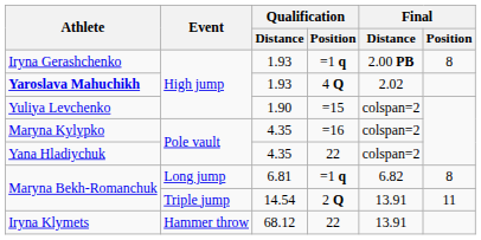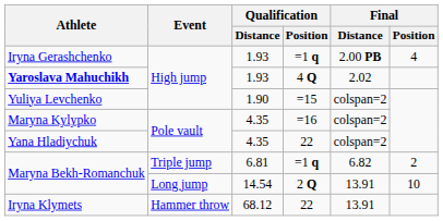Iryna Gerashchenko | Final / Position: 8 -> 4
Maryna Bekh-Romanchuk / 6.81 | Event: Long jump -> Triple jump
Maryna Bekh-Romanchuk / 6.81 | Final / Position: 8 -> 2
Maryna Bekh-Romanchuk / 14.54 | Event: Triple jump -> Long jump
Maryna Bekh-Romanchuk / 14.54 | Final / Position: 11 -> 10
